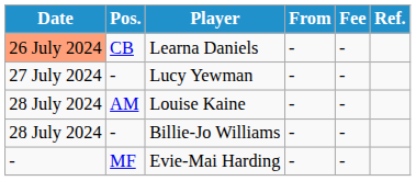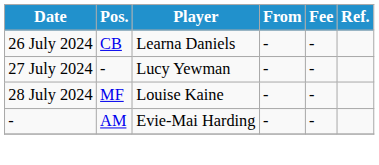Learna Daniels | Date: lightsalmon background -> no background
Louise Kaine | Pos.: AM -> MF
- row: 28 July 2024 | - | Billie-Jo Williams | - | -
Evie-Mai Harding | Pos.: MF -> AM
